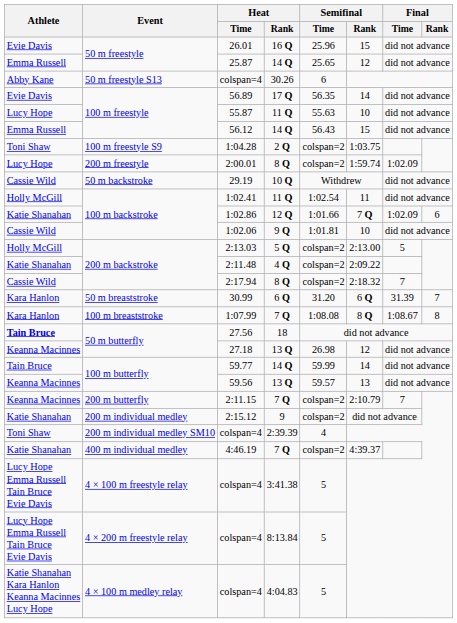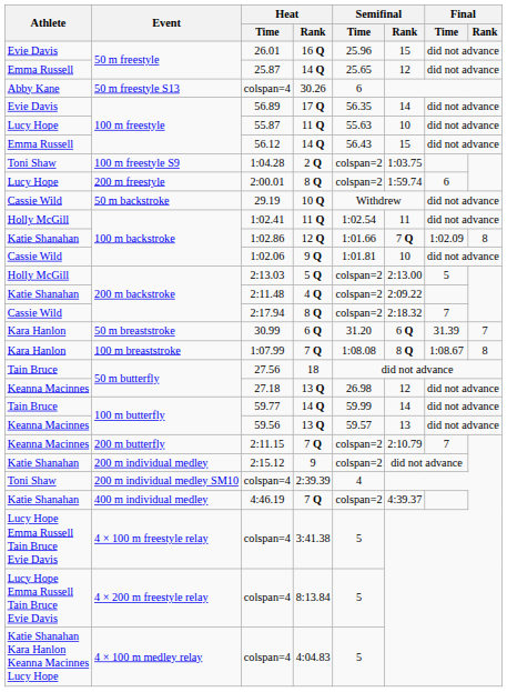2:00.01 | Final / Time: 1:02.09 -> 6
1:02.86 | Final / Rank: 6 -> 8
27.56 | Athlete: bold -> normal
